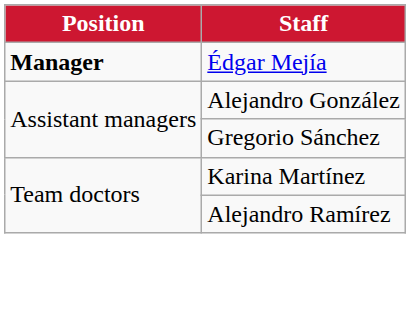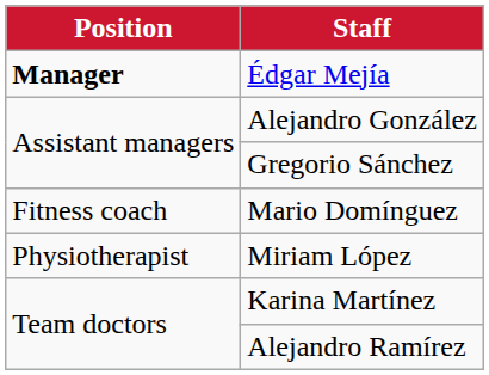+ row: Fitness coach | Mario Domínguez
+ row: Physiotherapist | Miriam López
